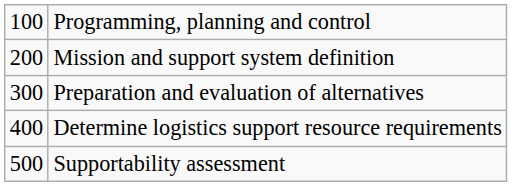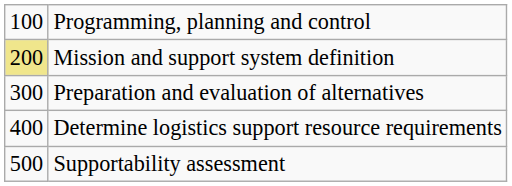Mission and support system definition | column 1: no background -> khaki background
